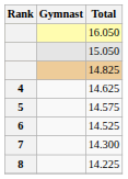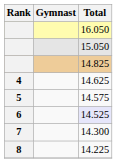14.525 | Total: no background -> lavender background
